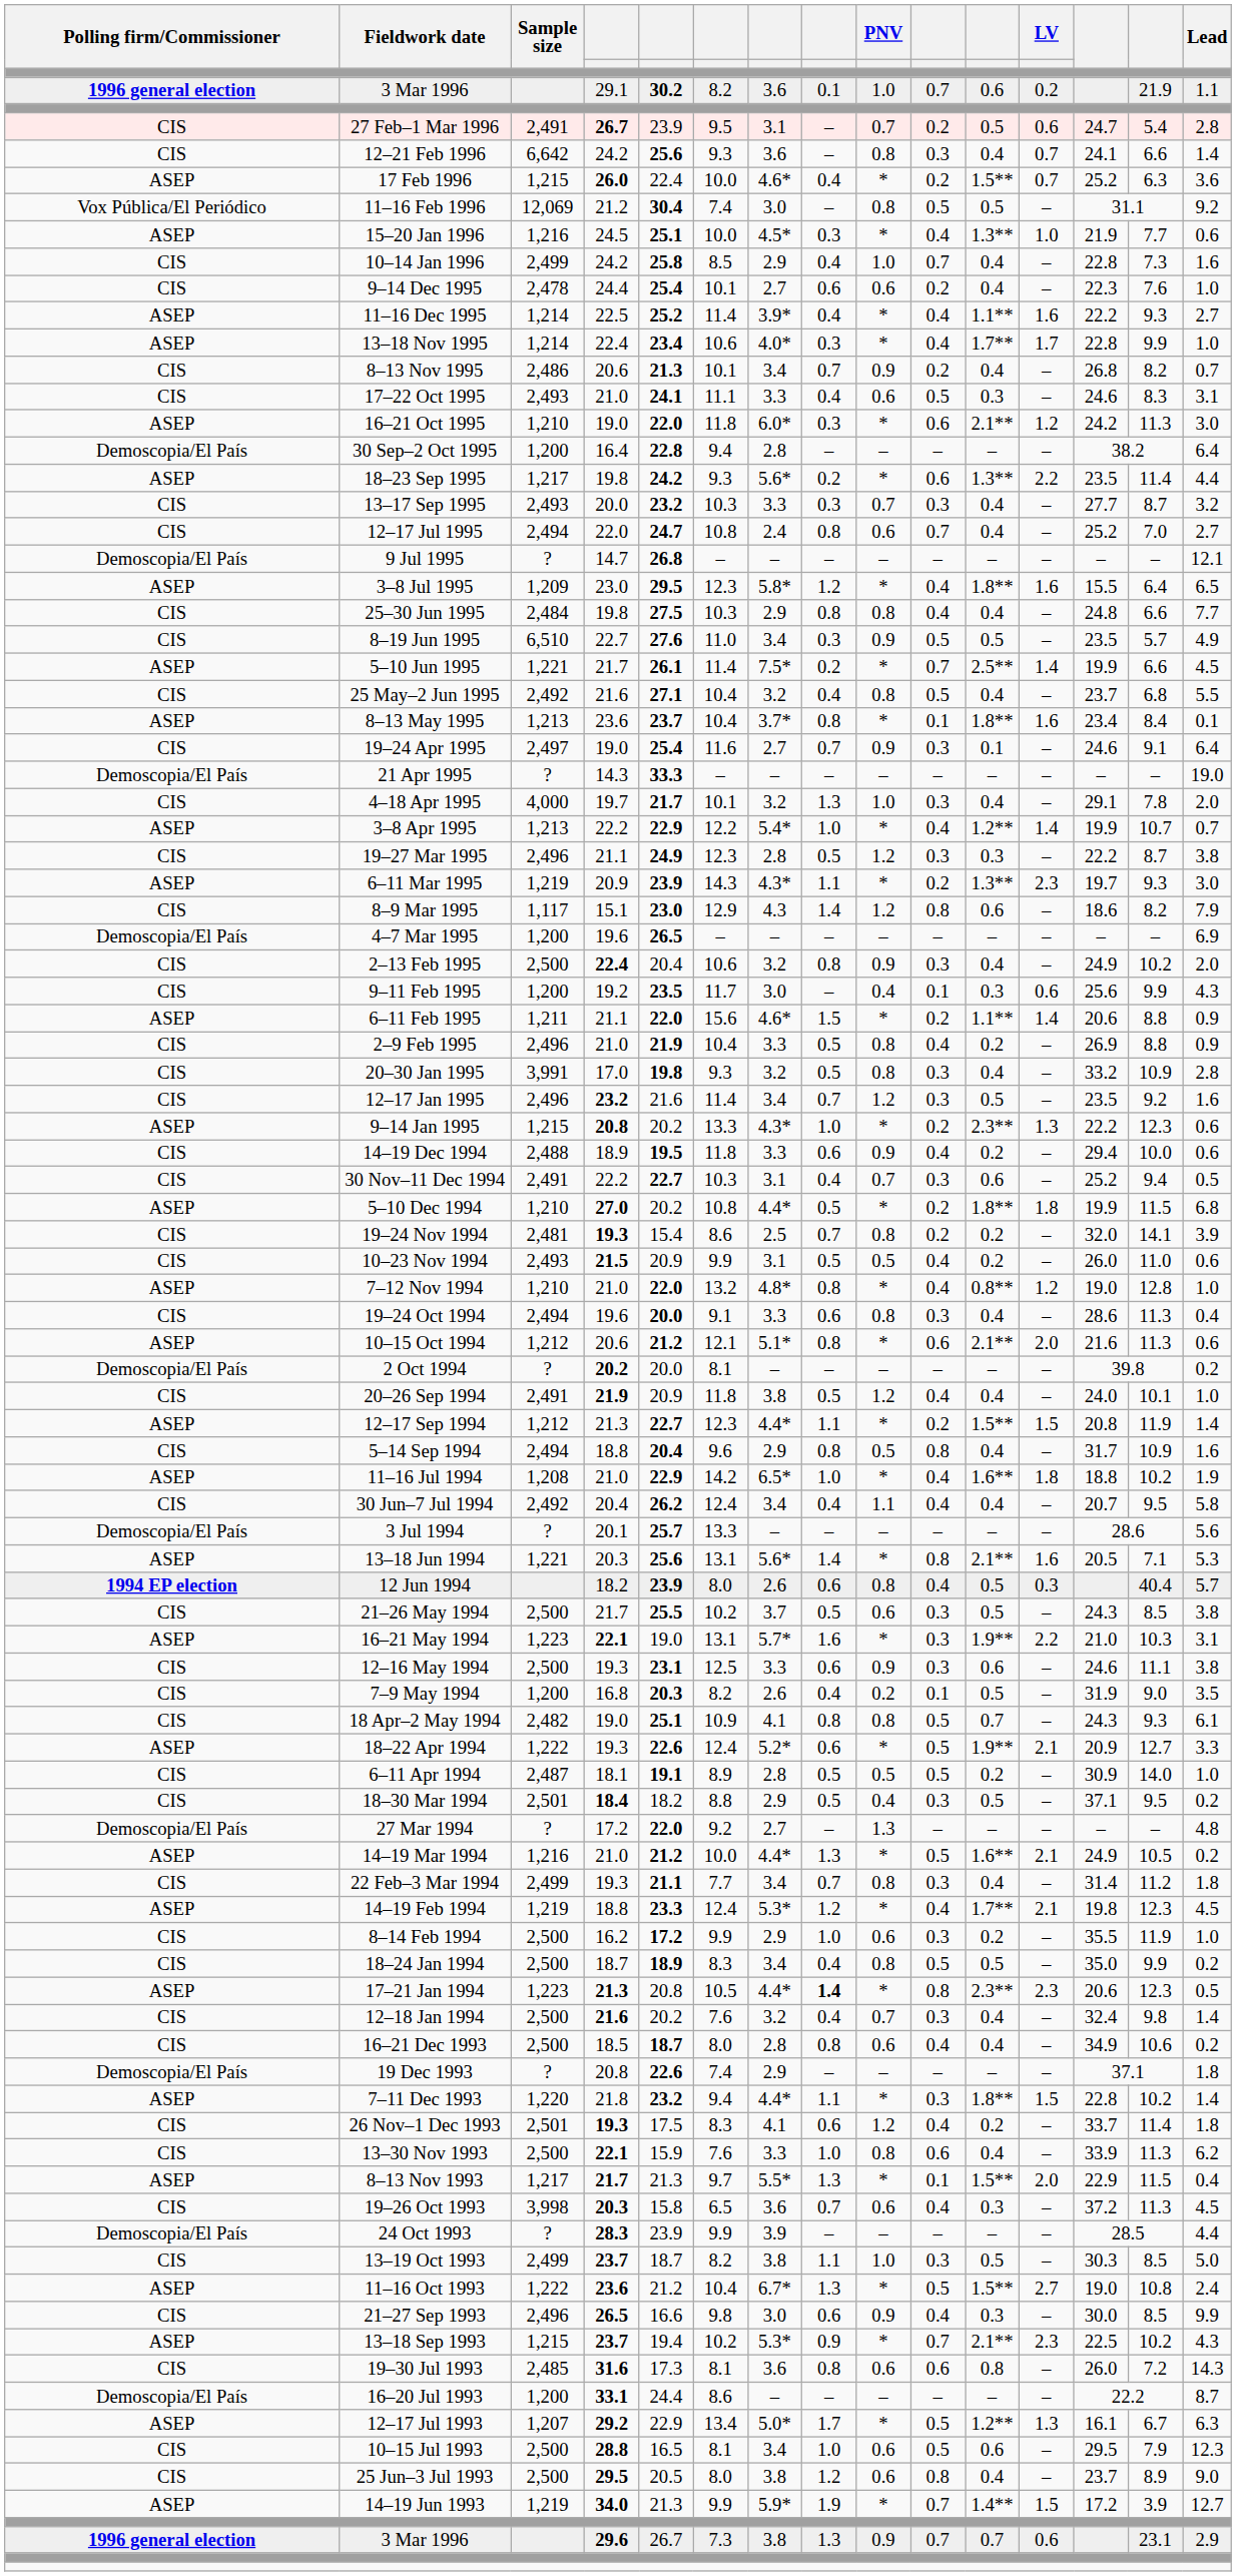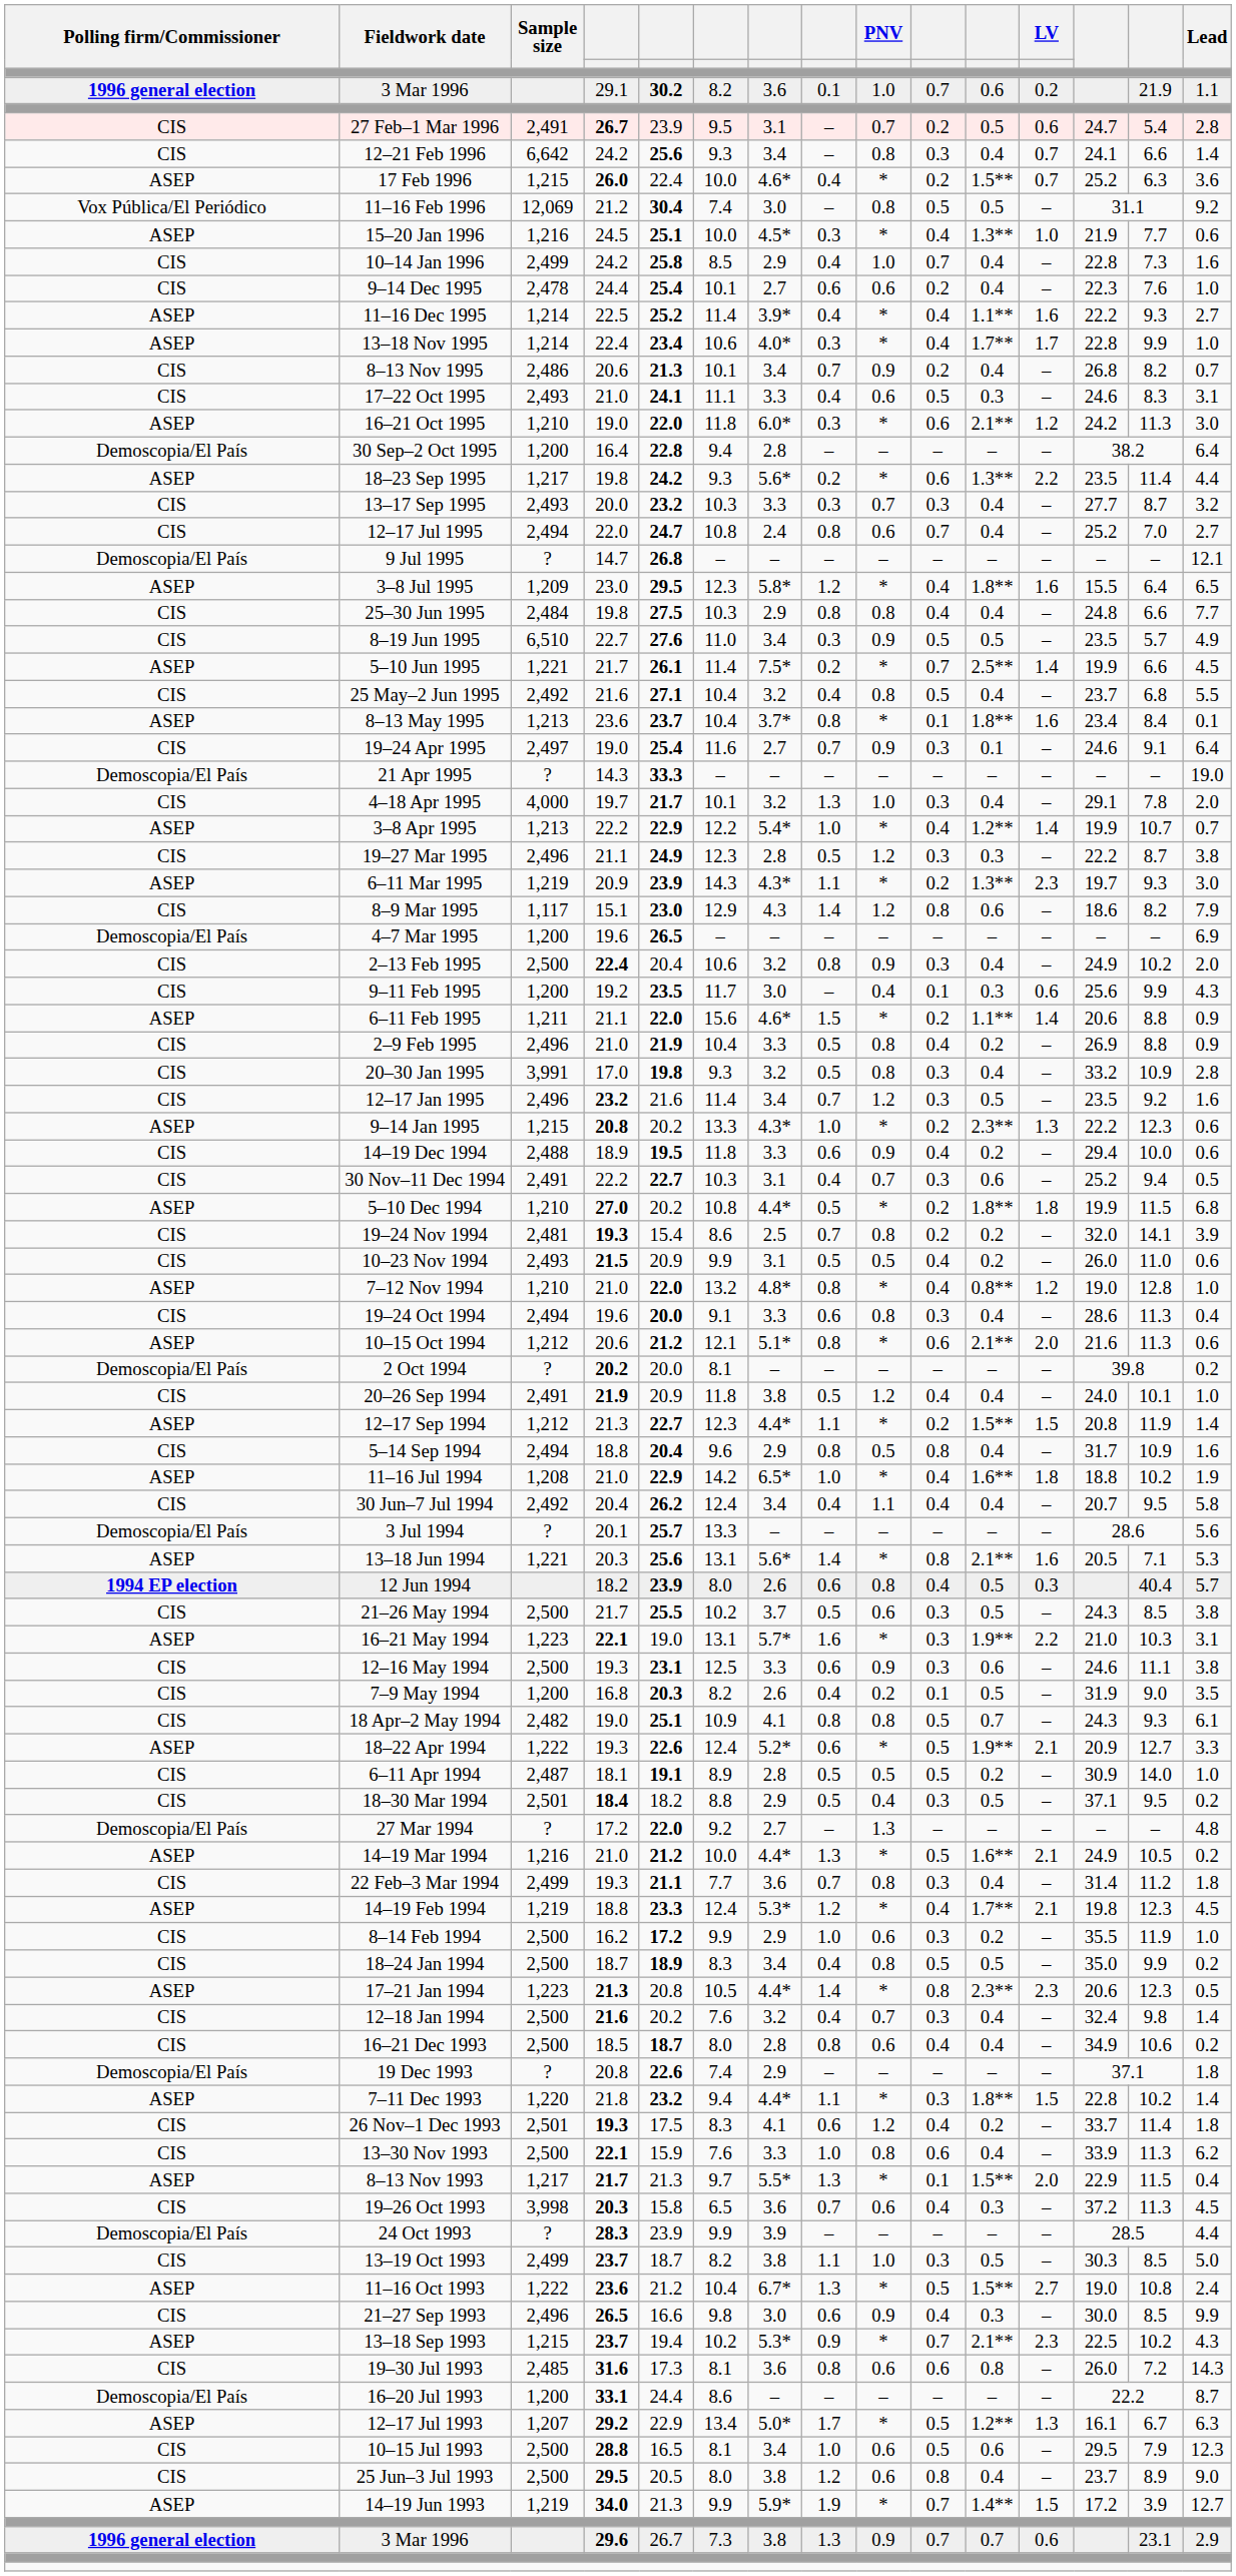12–21 Feb 1996 | column 7: 3.6 -> 3.4
22 Feb–3 Mar 1994 | column 7: 3.4 -> 3.6
17–21 Jan 1994 | column 8: bold -> normal
